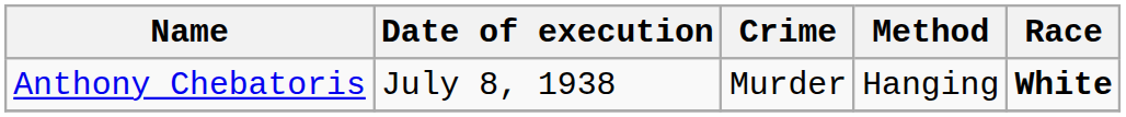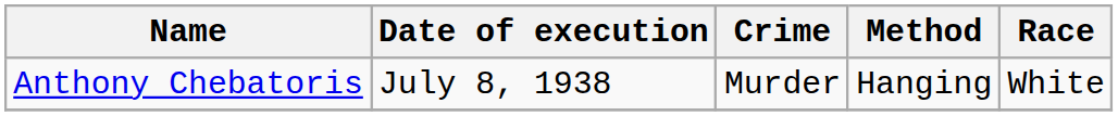Anthony Chebatoris | Race: bold -> normal
